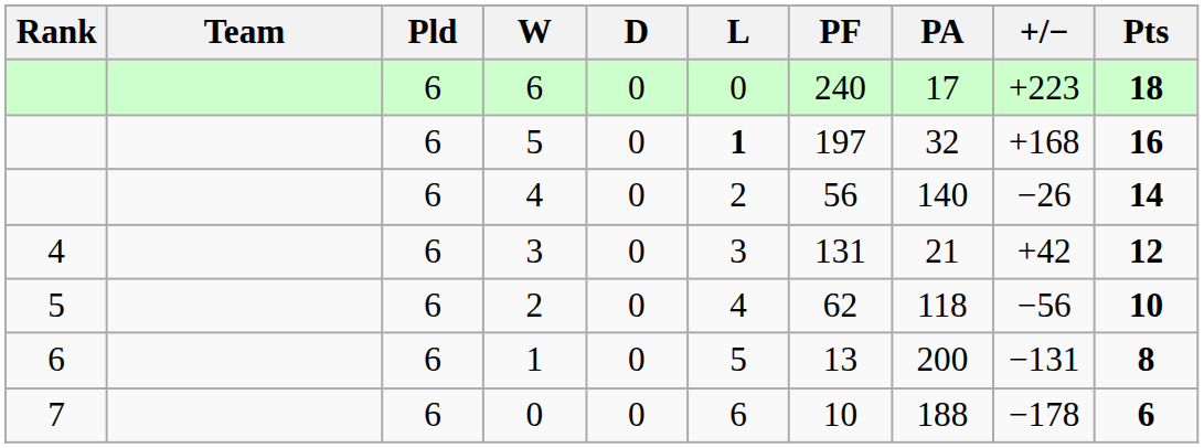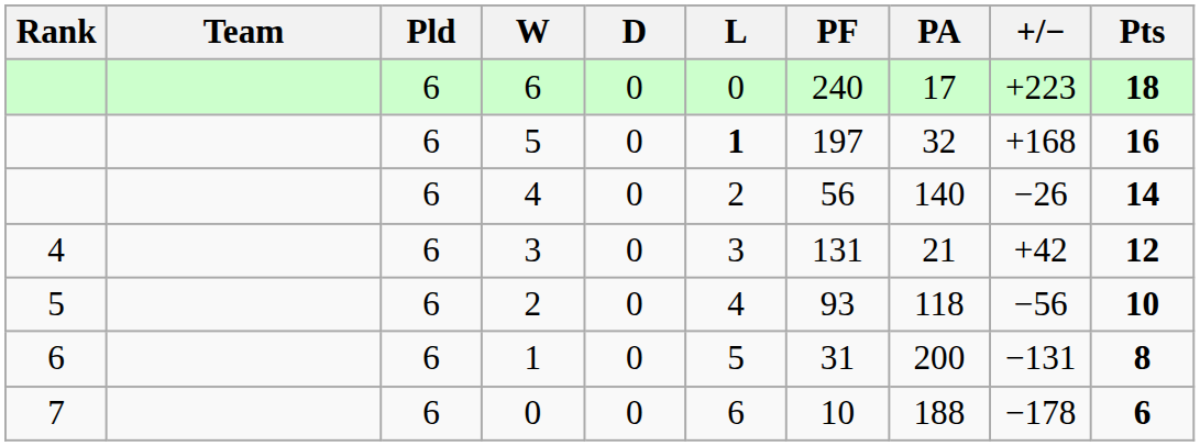row 6 | PF: 62 -> 93
row 7 | PF: 13 -> 31
